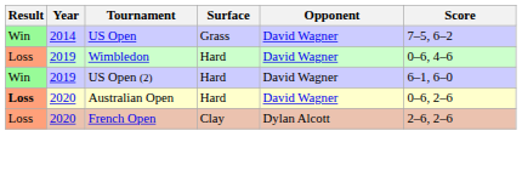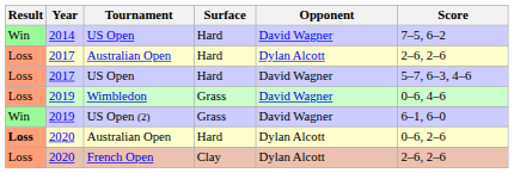2014 / US Open | Surface: Grass -> Hard
+ row: Loss | 2017 | Australian Open | Hard | Dylan Alcott | 2–6, 2–6
+ row: Loss | 2017 | US Open | Hard | David Wagner | 5–7, 6–3, 4–6
Wimbledon | Surface: Hard -> Grass
US Open (2) | Surface: Hard -> Grass
2020 / Australian Open | Opponent: David Wagner -> Dylan Alcott
